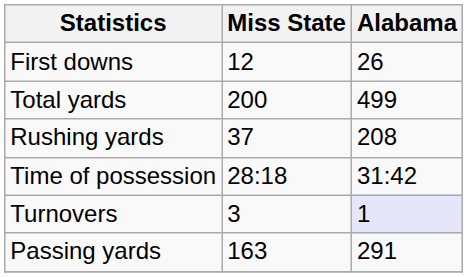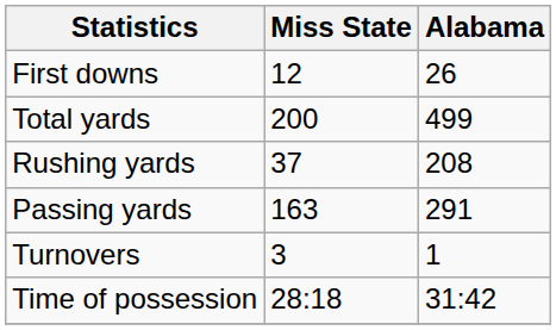rows swapped: Passing yards <-> Time of possession
Turnovers | Alabama: lavender background -> no background
